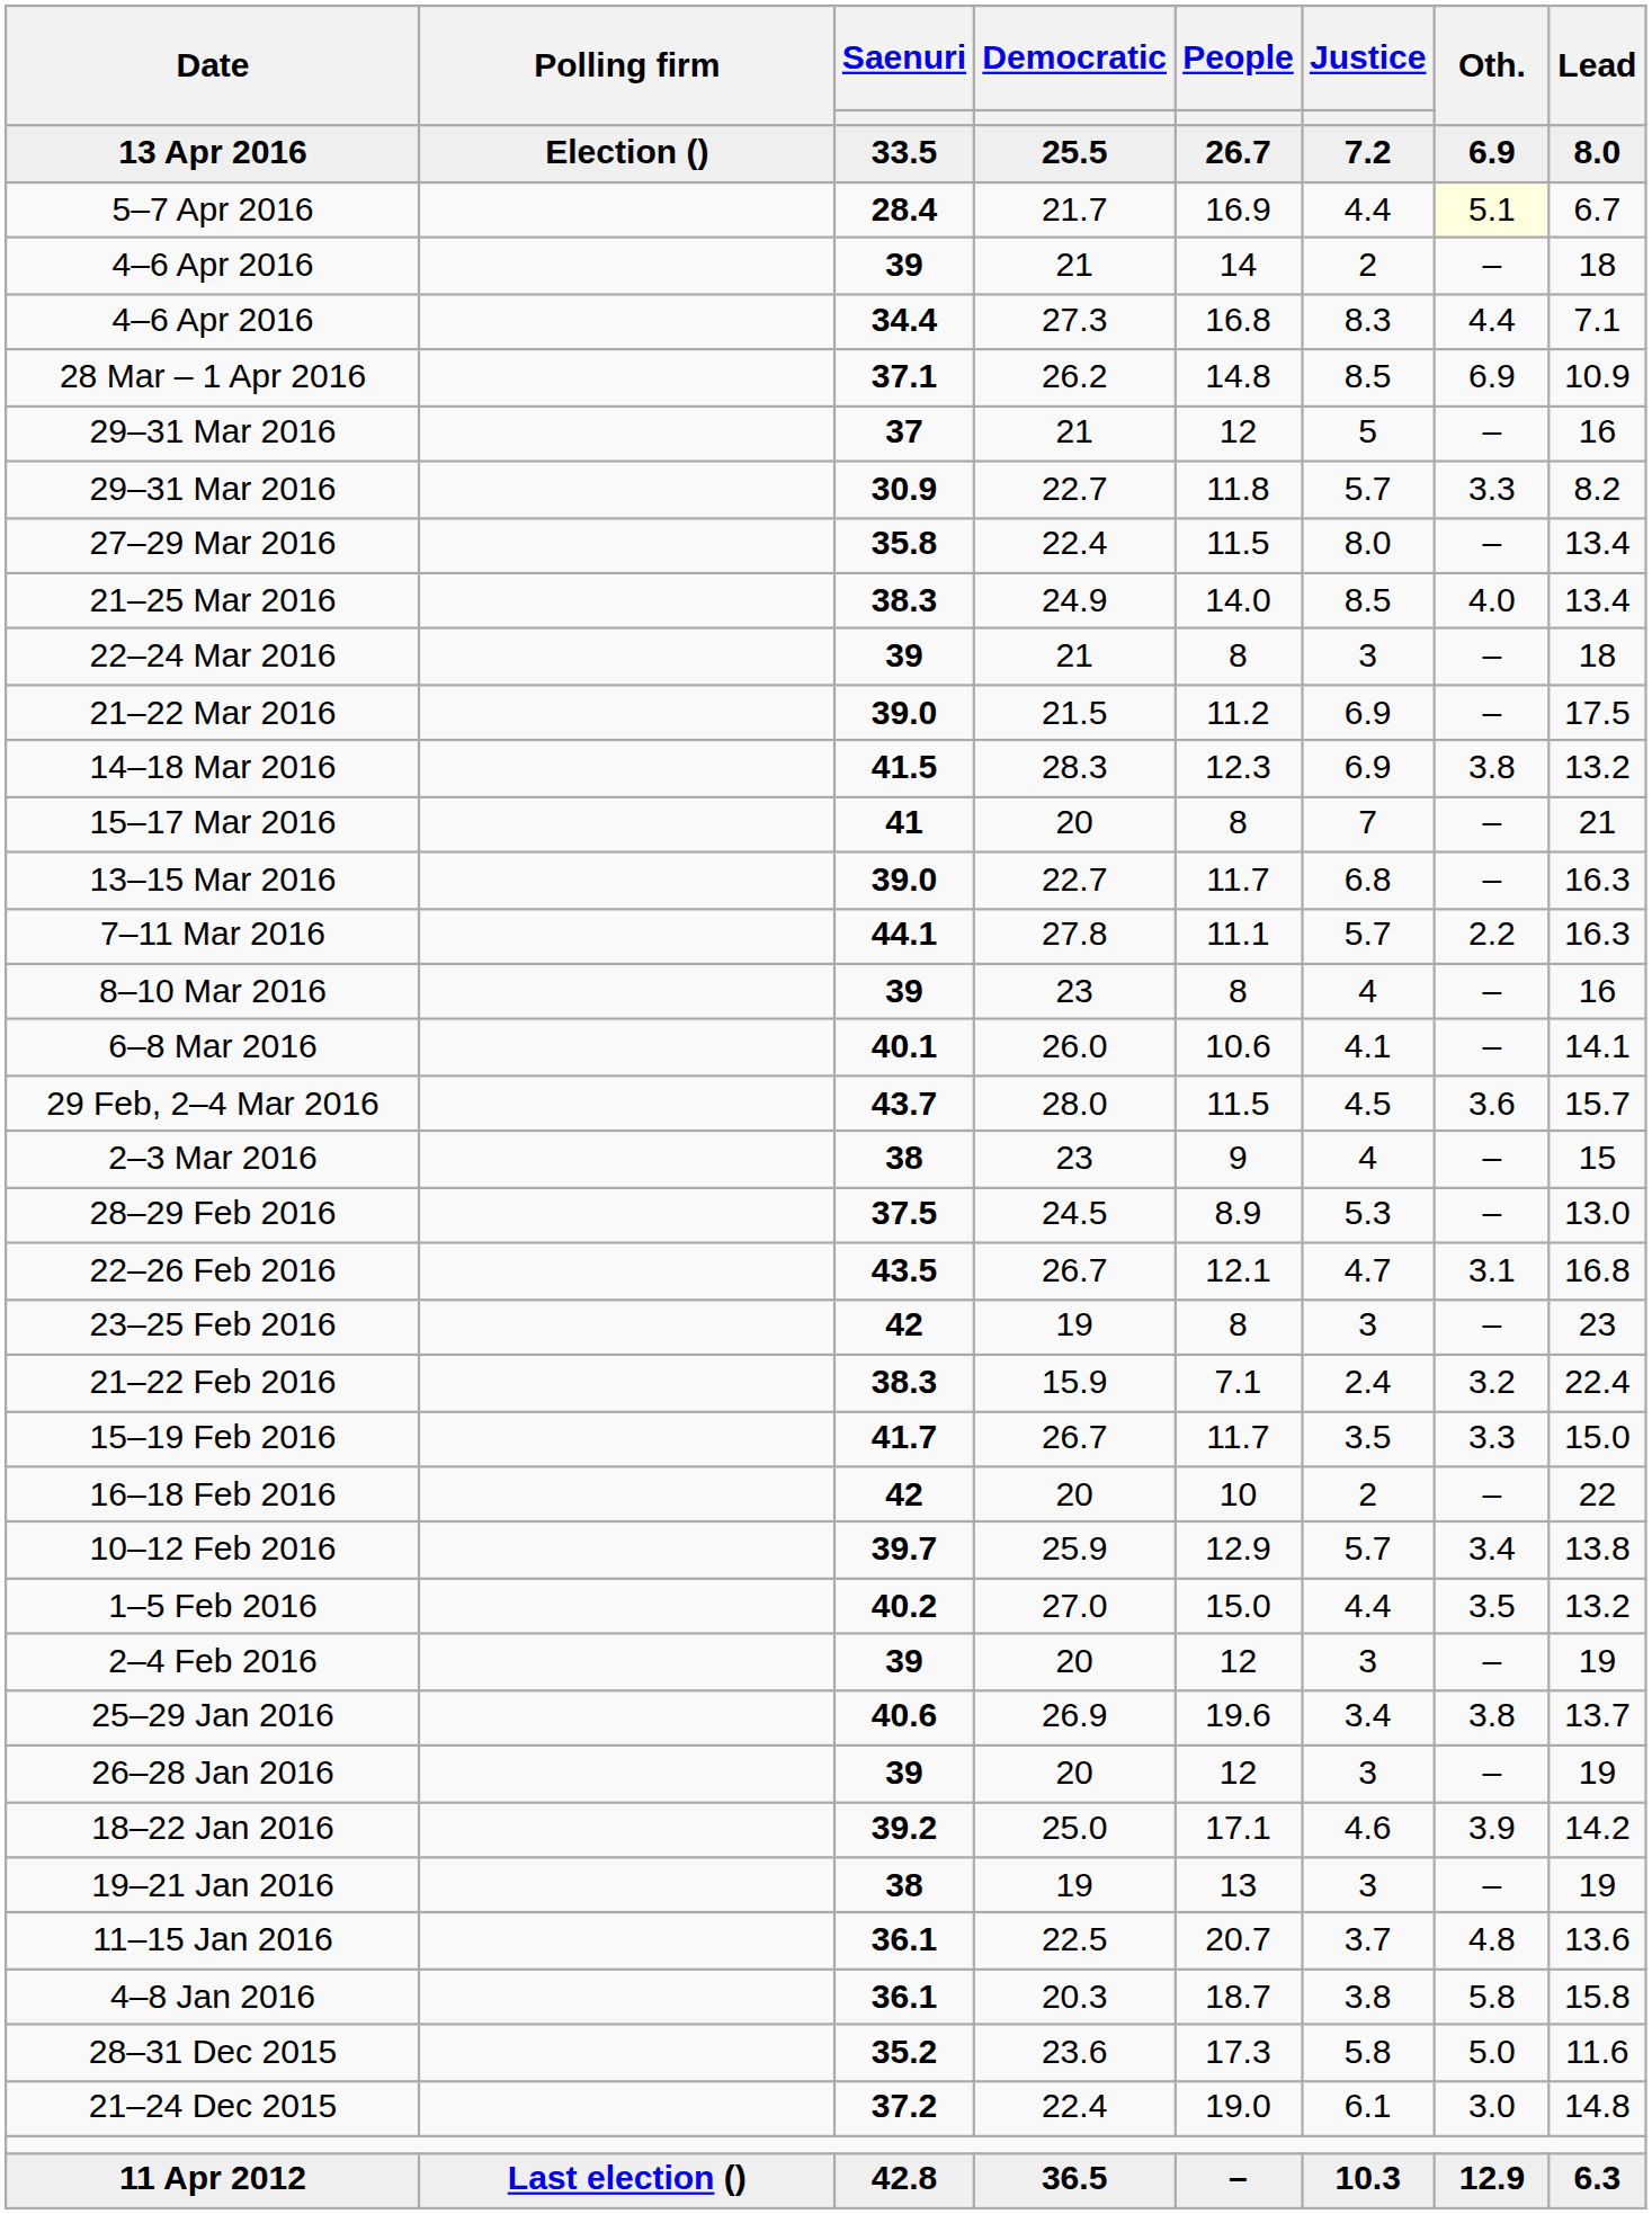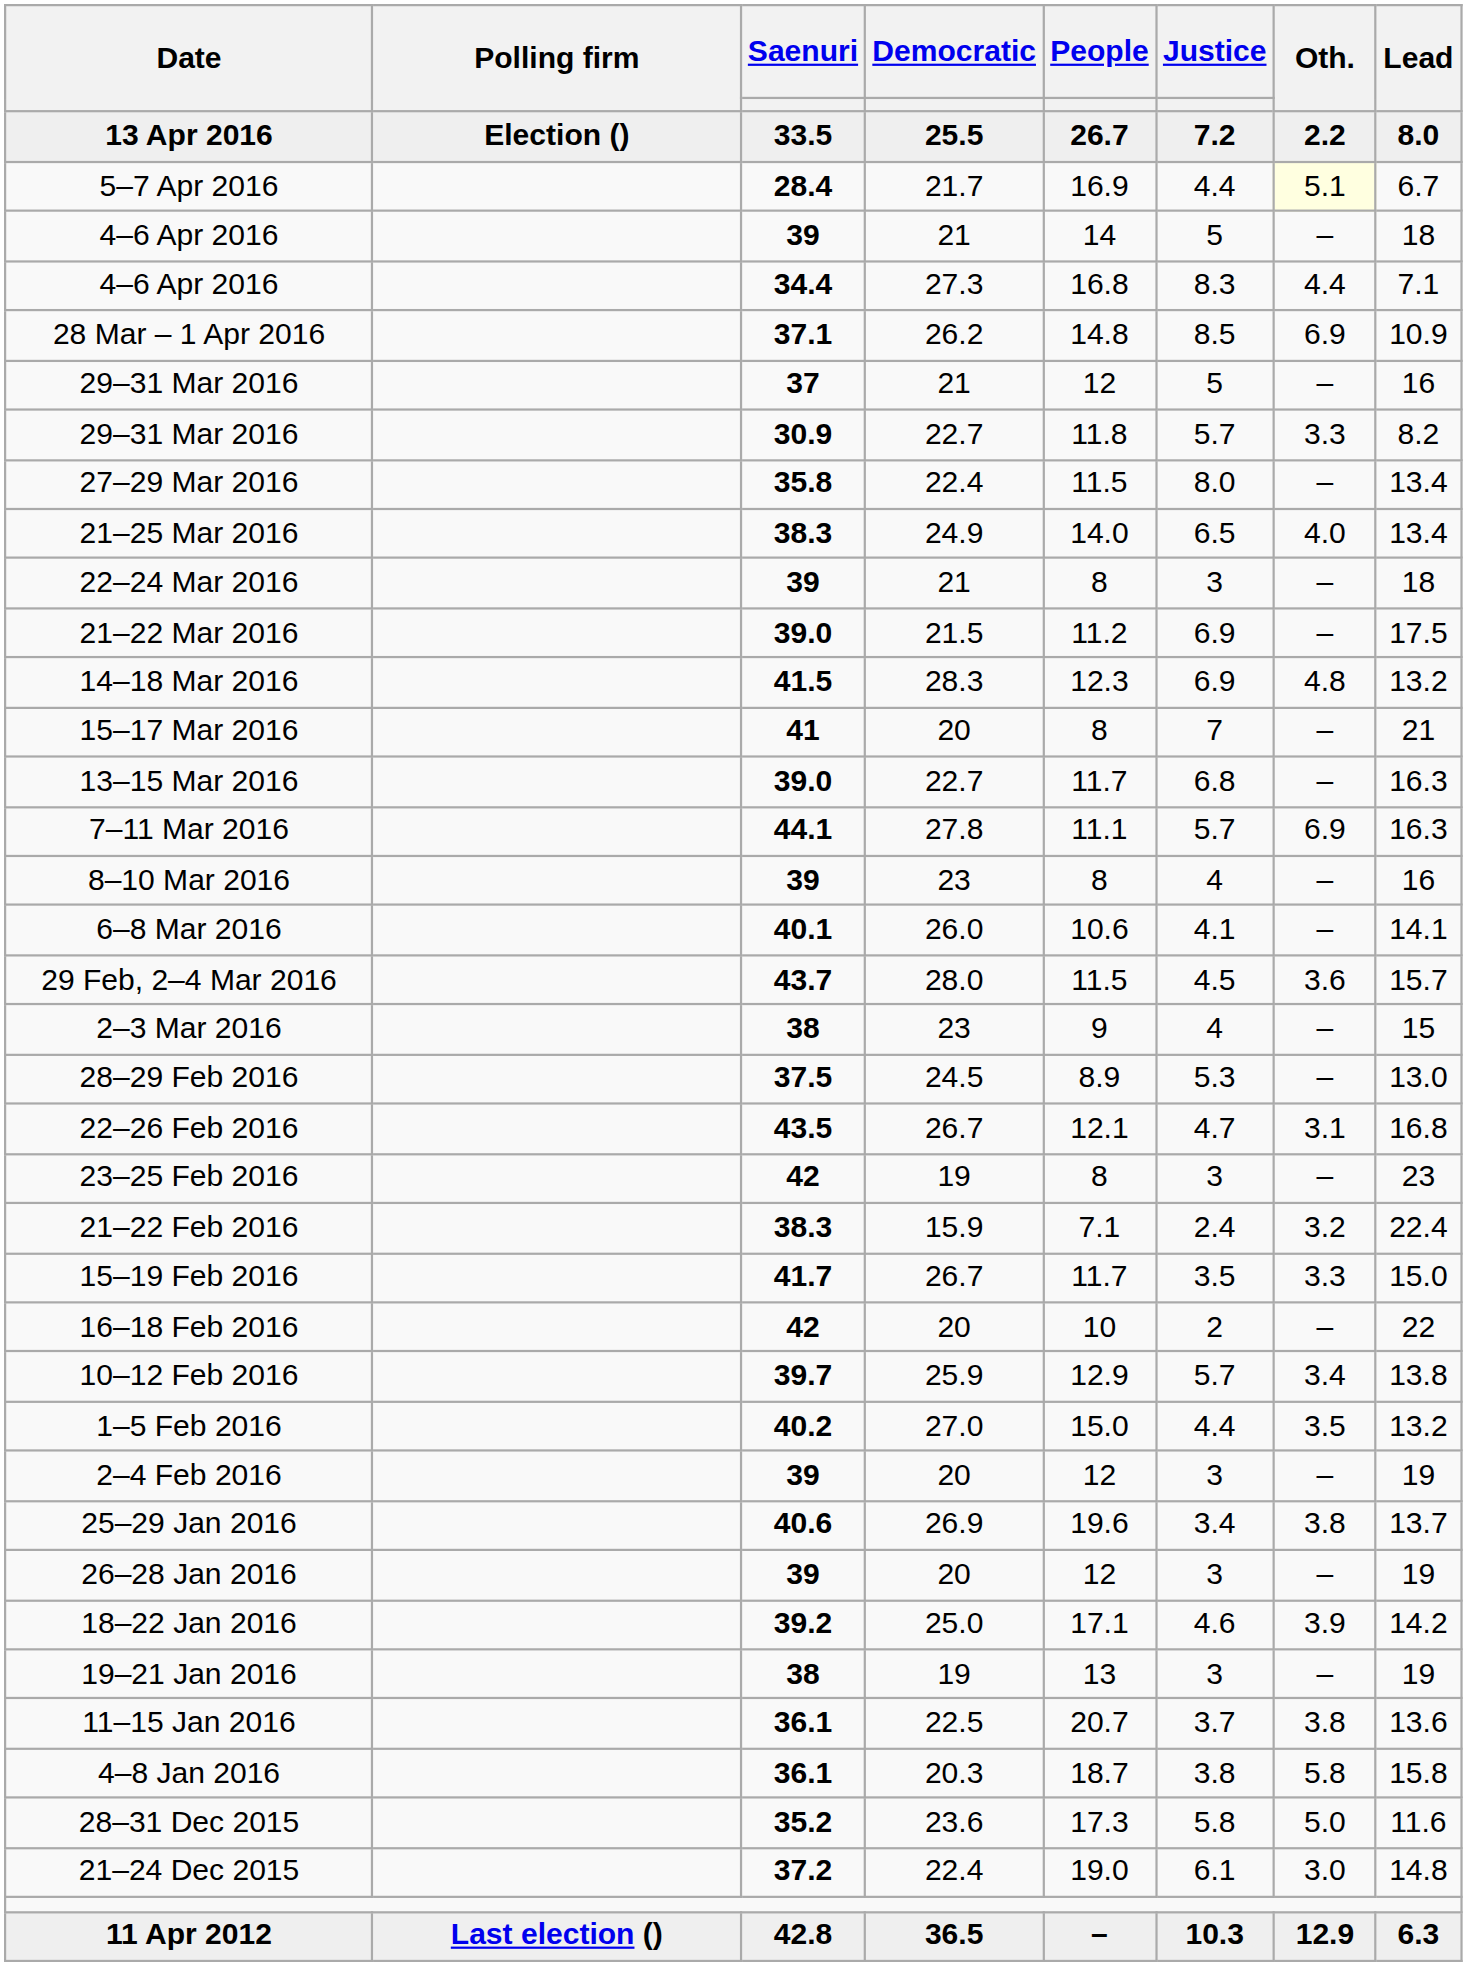13 Apr 2016 | Oth.: 6.9 -> 2.2
4–6 Apr 2016 / 39 | Justice: 2 -> 5
21–25 Mar 2016 | Justice: 8.5 -> 6.5
14–18 Mar 2016 | Oth.: 3.8 -> 4.8
7–11 Mar 2016 | Oth.: 2.2 -> 6.9
11–15 Jan 2016 | Oth.: 4.8 -> 3.8
